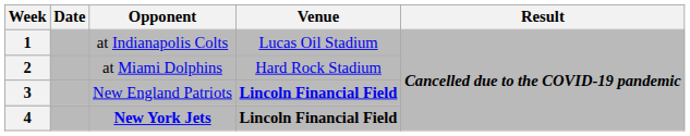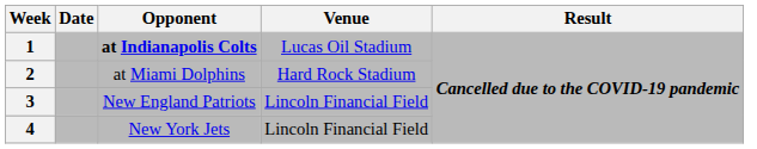1 | Opponent: normal -> bold
3 | Venue: bold -> normal
4 | Opponent: bold -> normal
4 | Venue: bold -> normal
